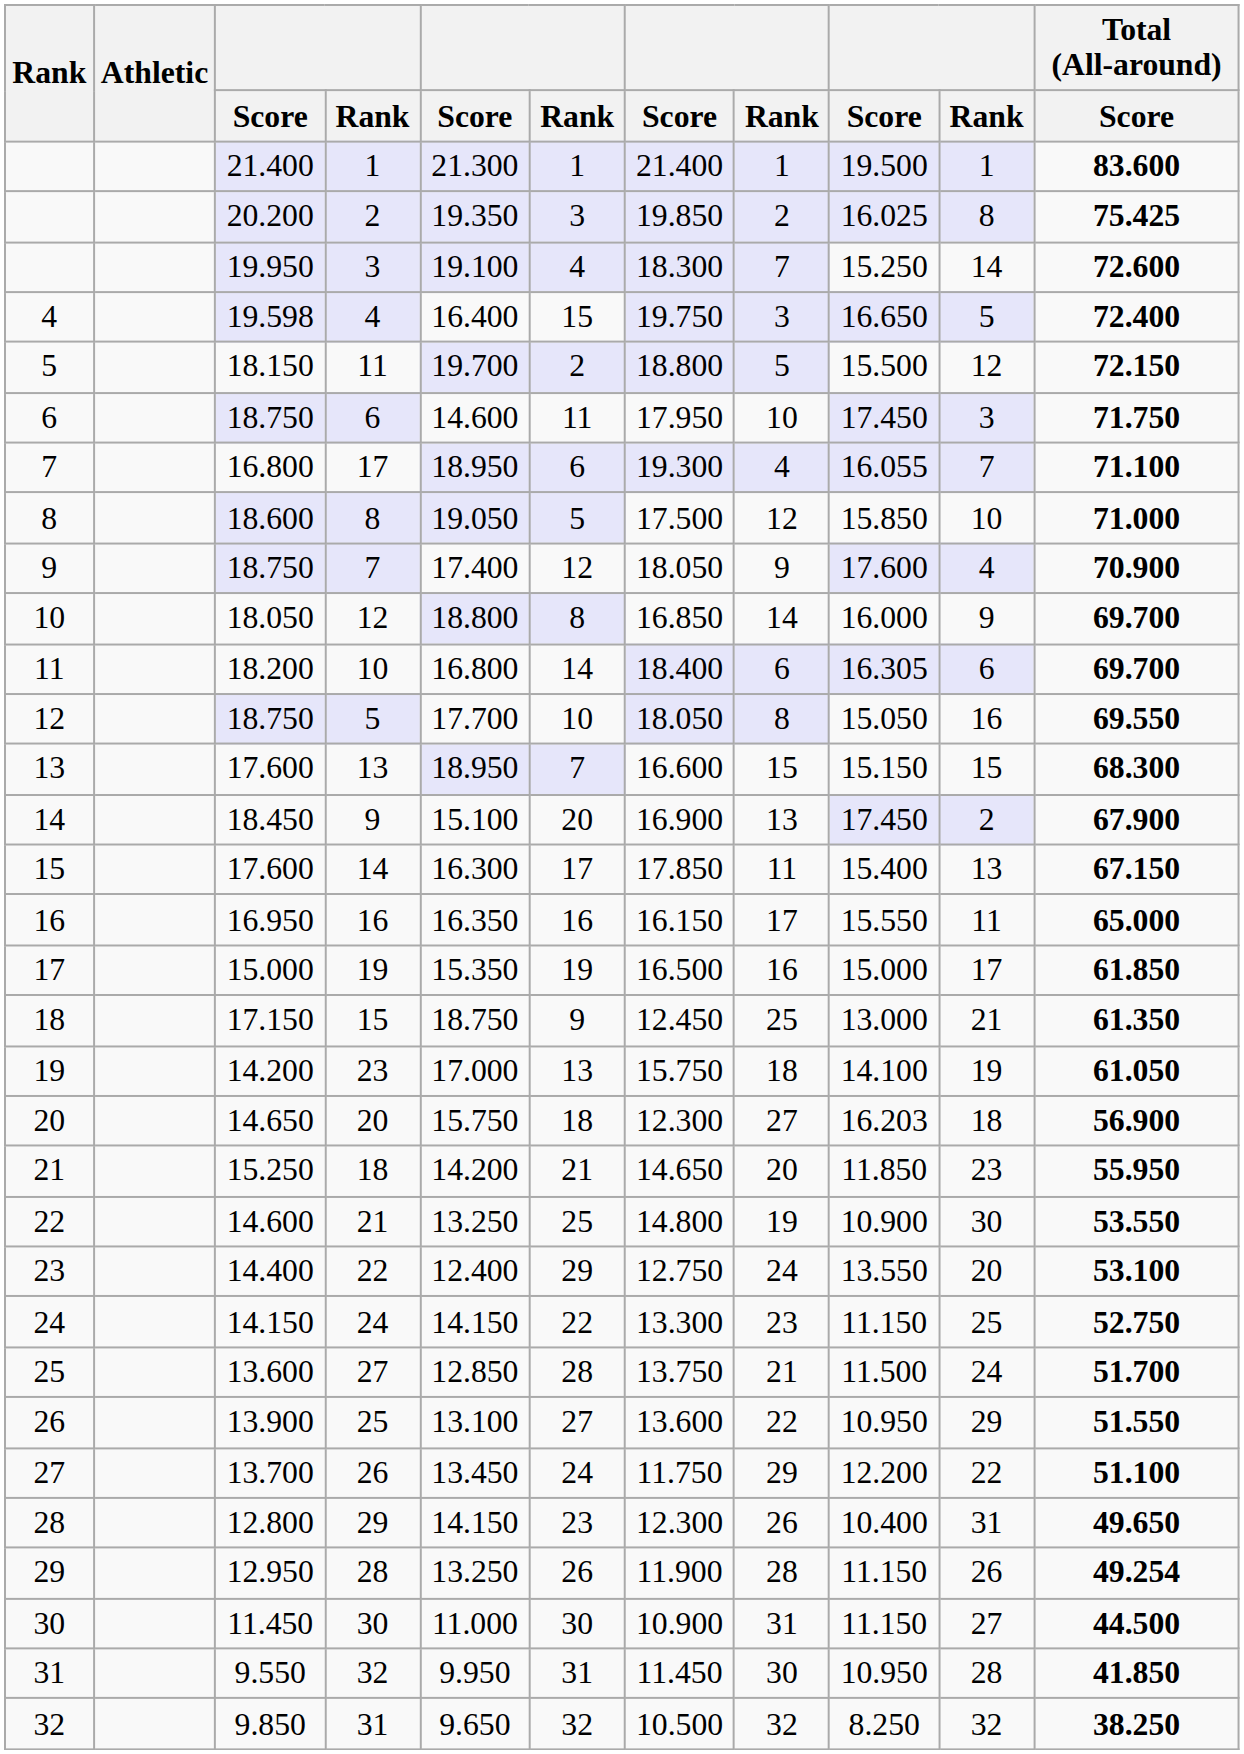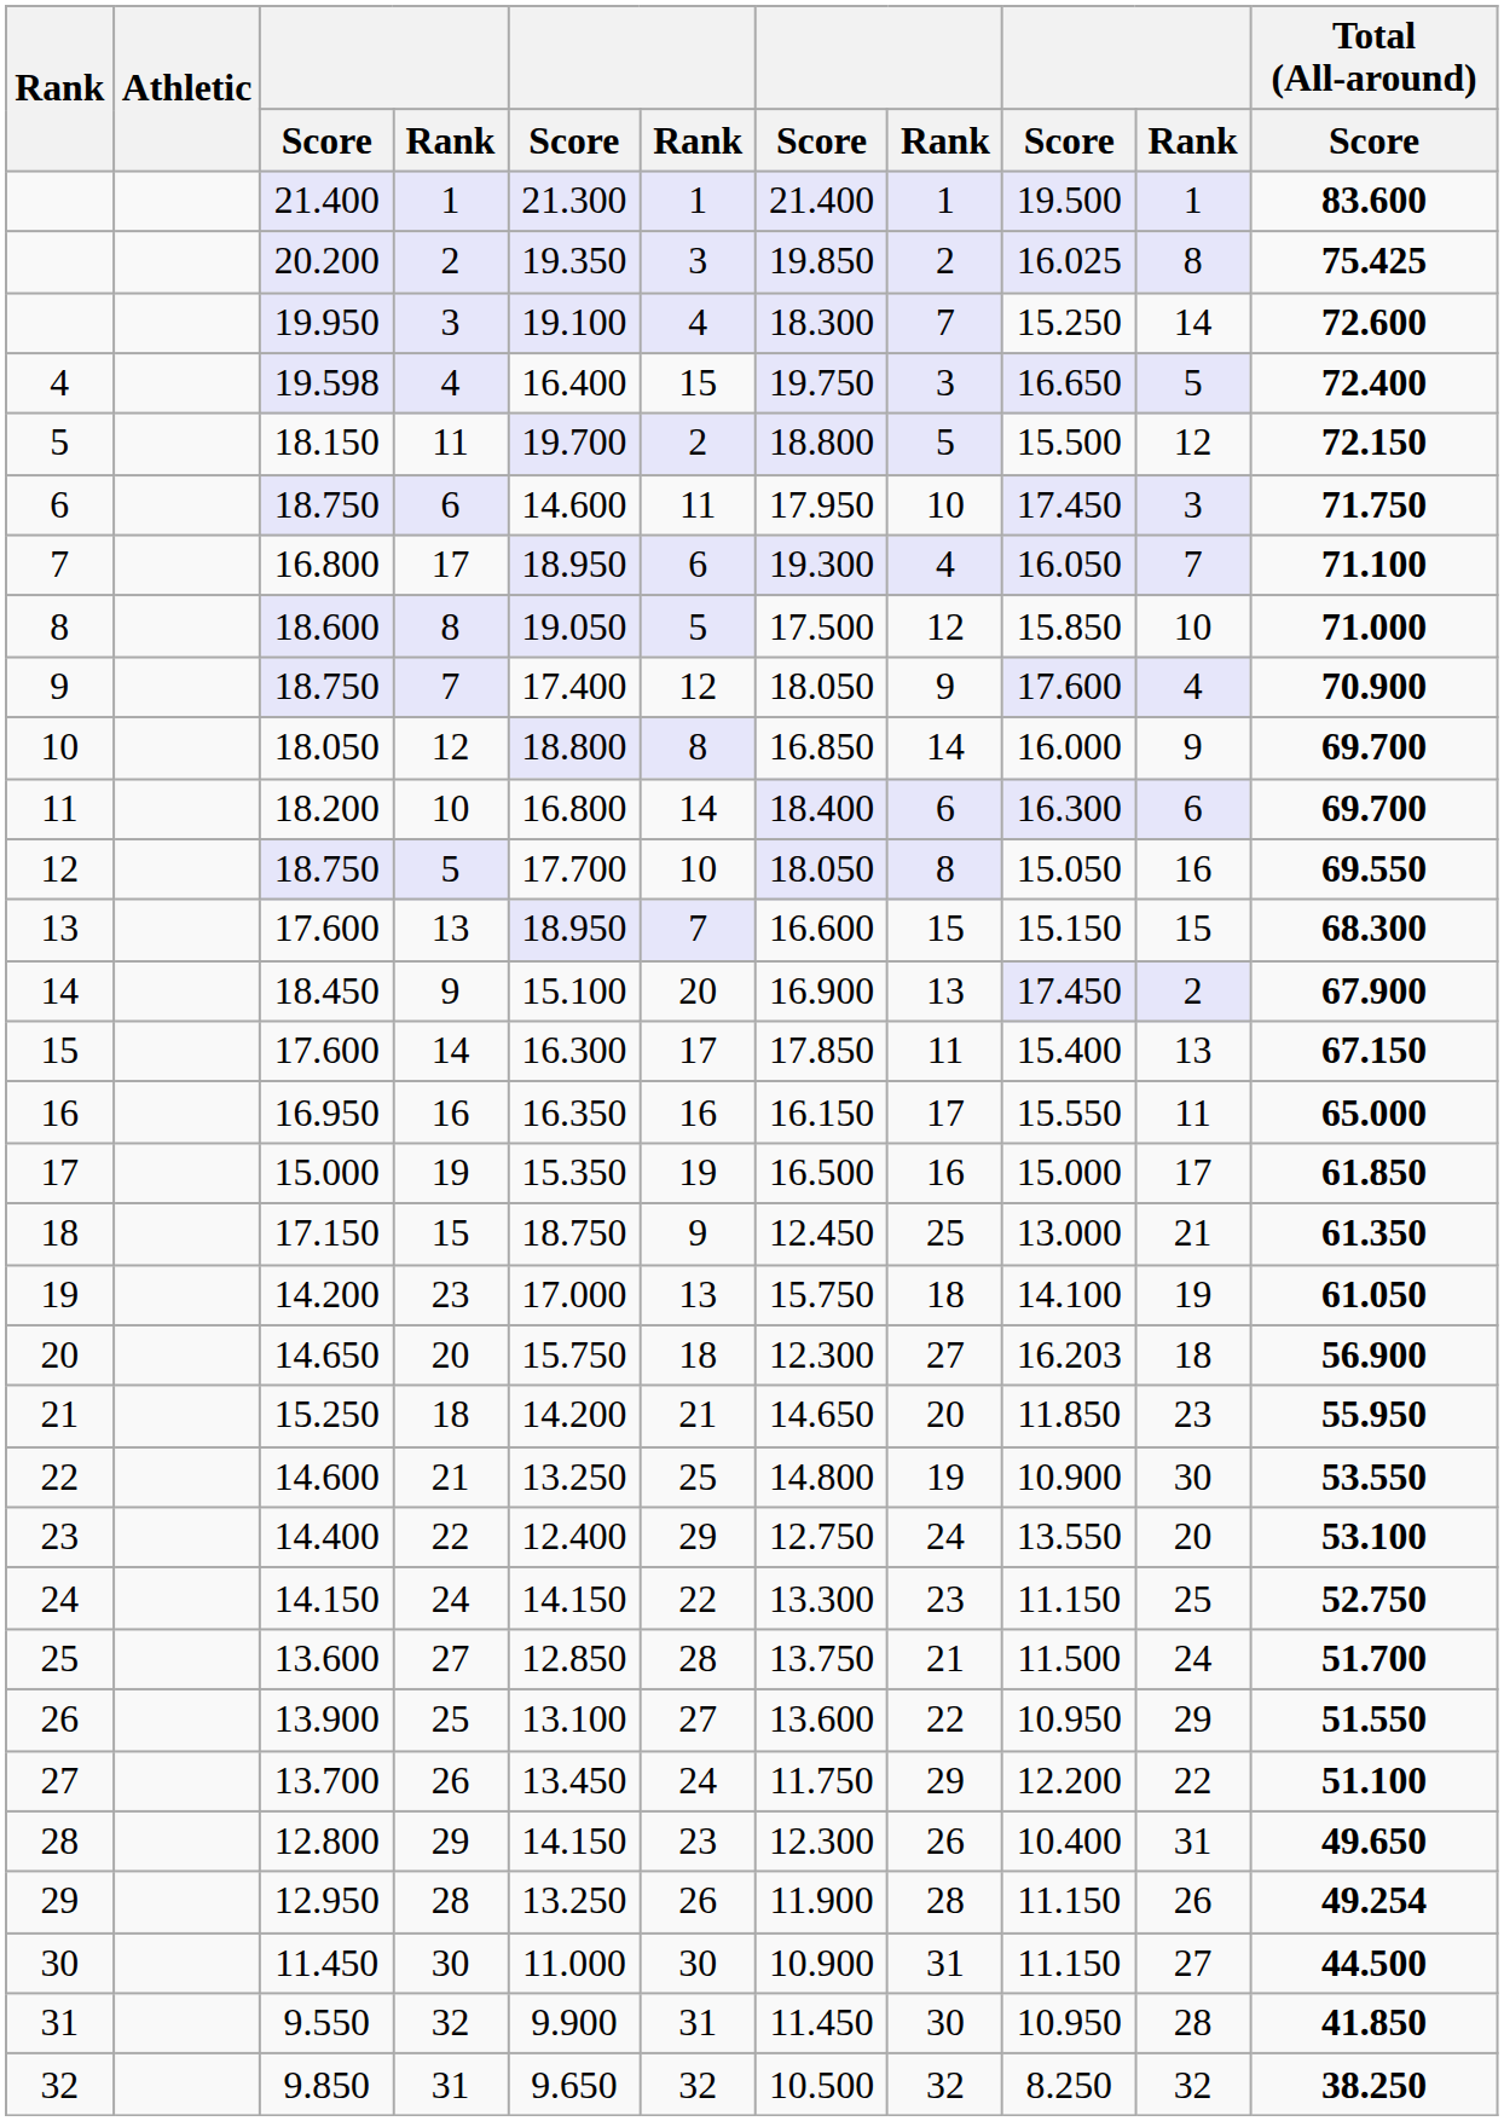row 9 | column 9: 16.055 -> 16.050
row 13 | column 9: 16.305 -> 16.300
row 33 | column 5: 9.950 -> 9.900
